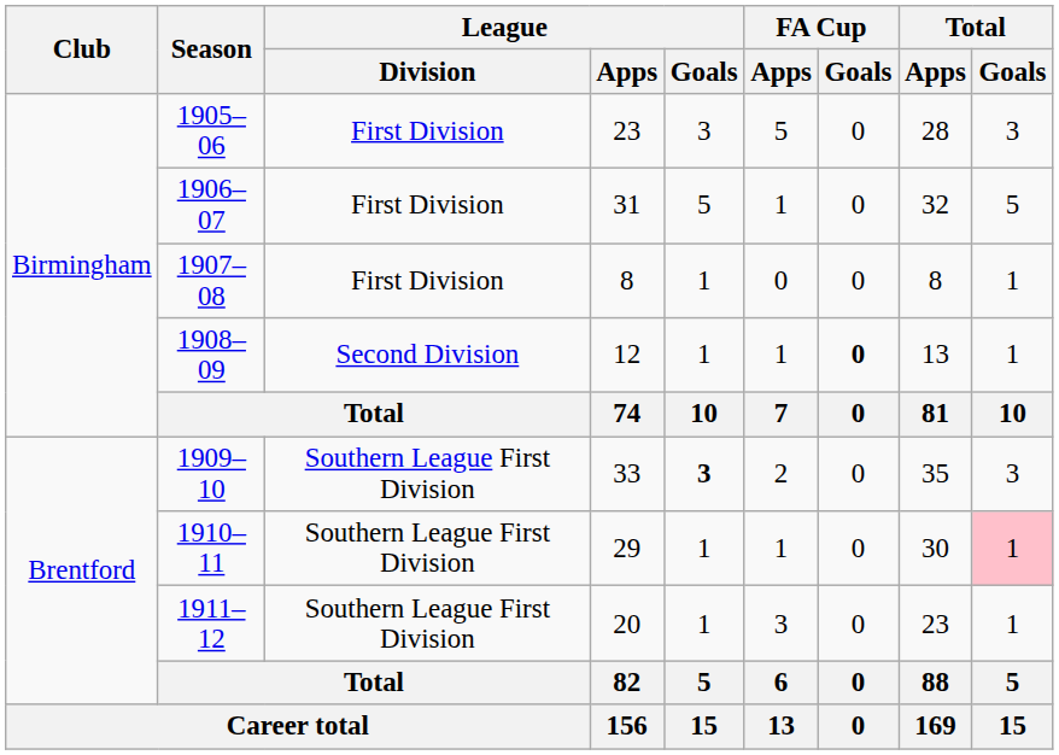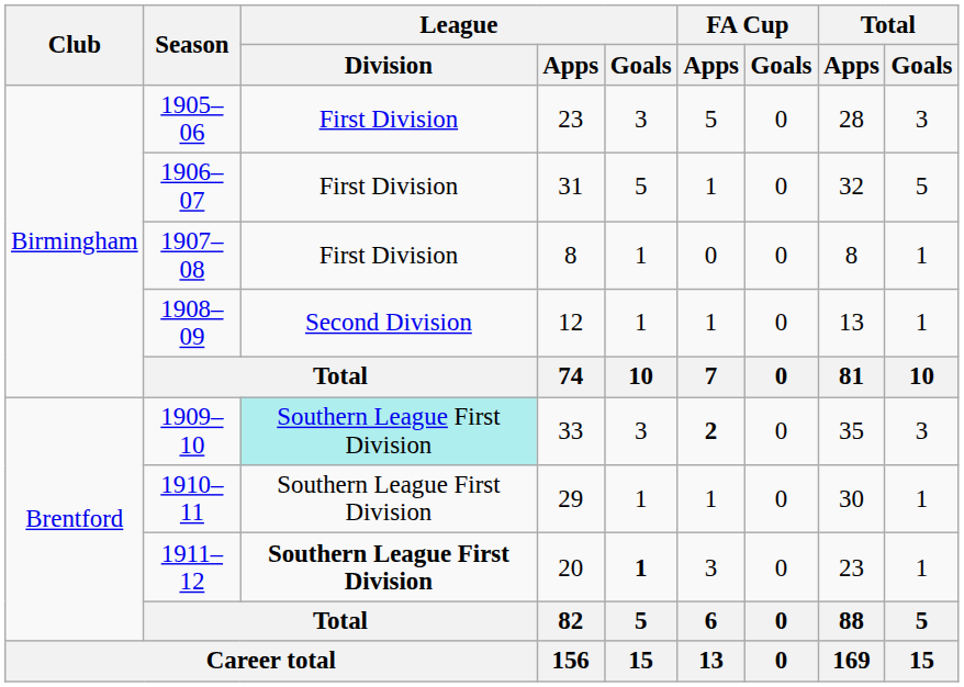1908–09 | FA Cup / Goals: bold -> normal
1909–10 | League / Division: no background -> paleturquoise background
1909–10 | League / Goals: bold -> normal
1909–10 | FA Cup / Apps: normal -> bold
1910–11 | Total / Goals: pink background -> no background
1911–12 | League / Division: normal -> bold
1911–12 | League / Goals: normal -> bold
